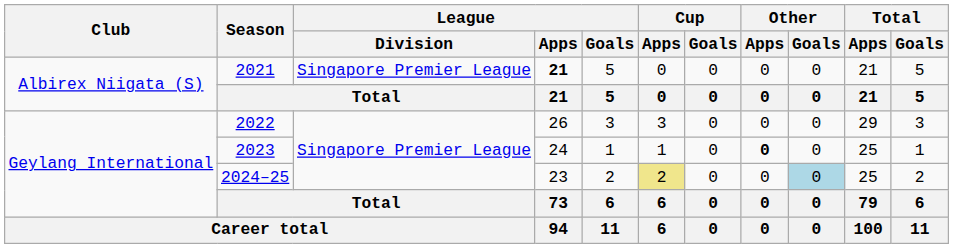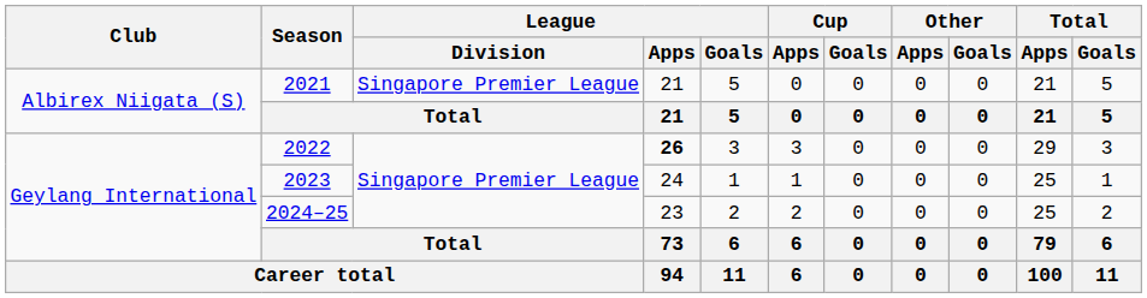2021 | League / Apps: bold -> normal
2022 | League / Apps: normal -> bold
2023 | Other / Apps: bold -> normal
2024–25 | Cup / Apps: khaki background -> no background
2024–25 | Other / Goals: lightblue background -> no background
